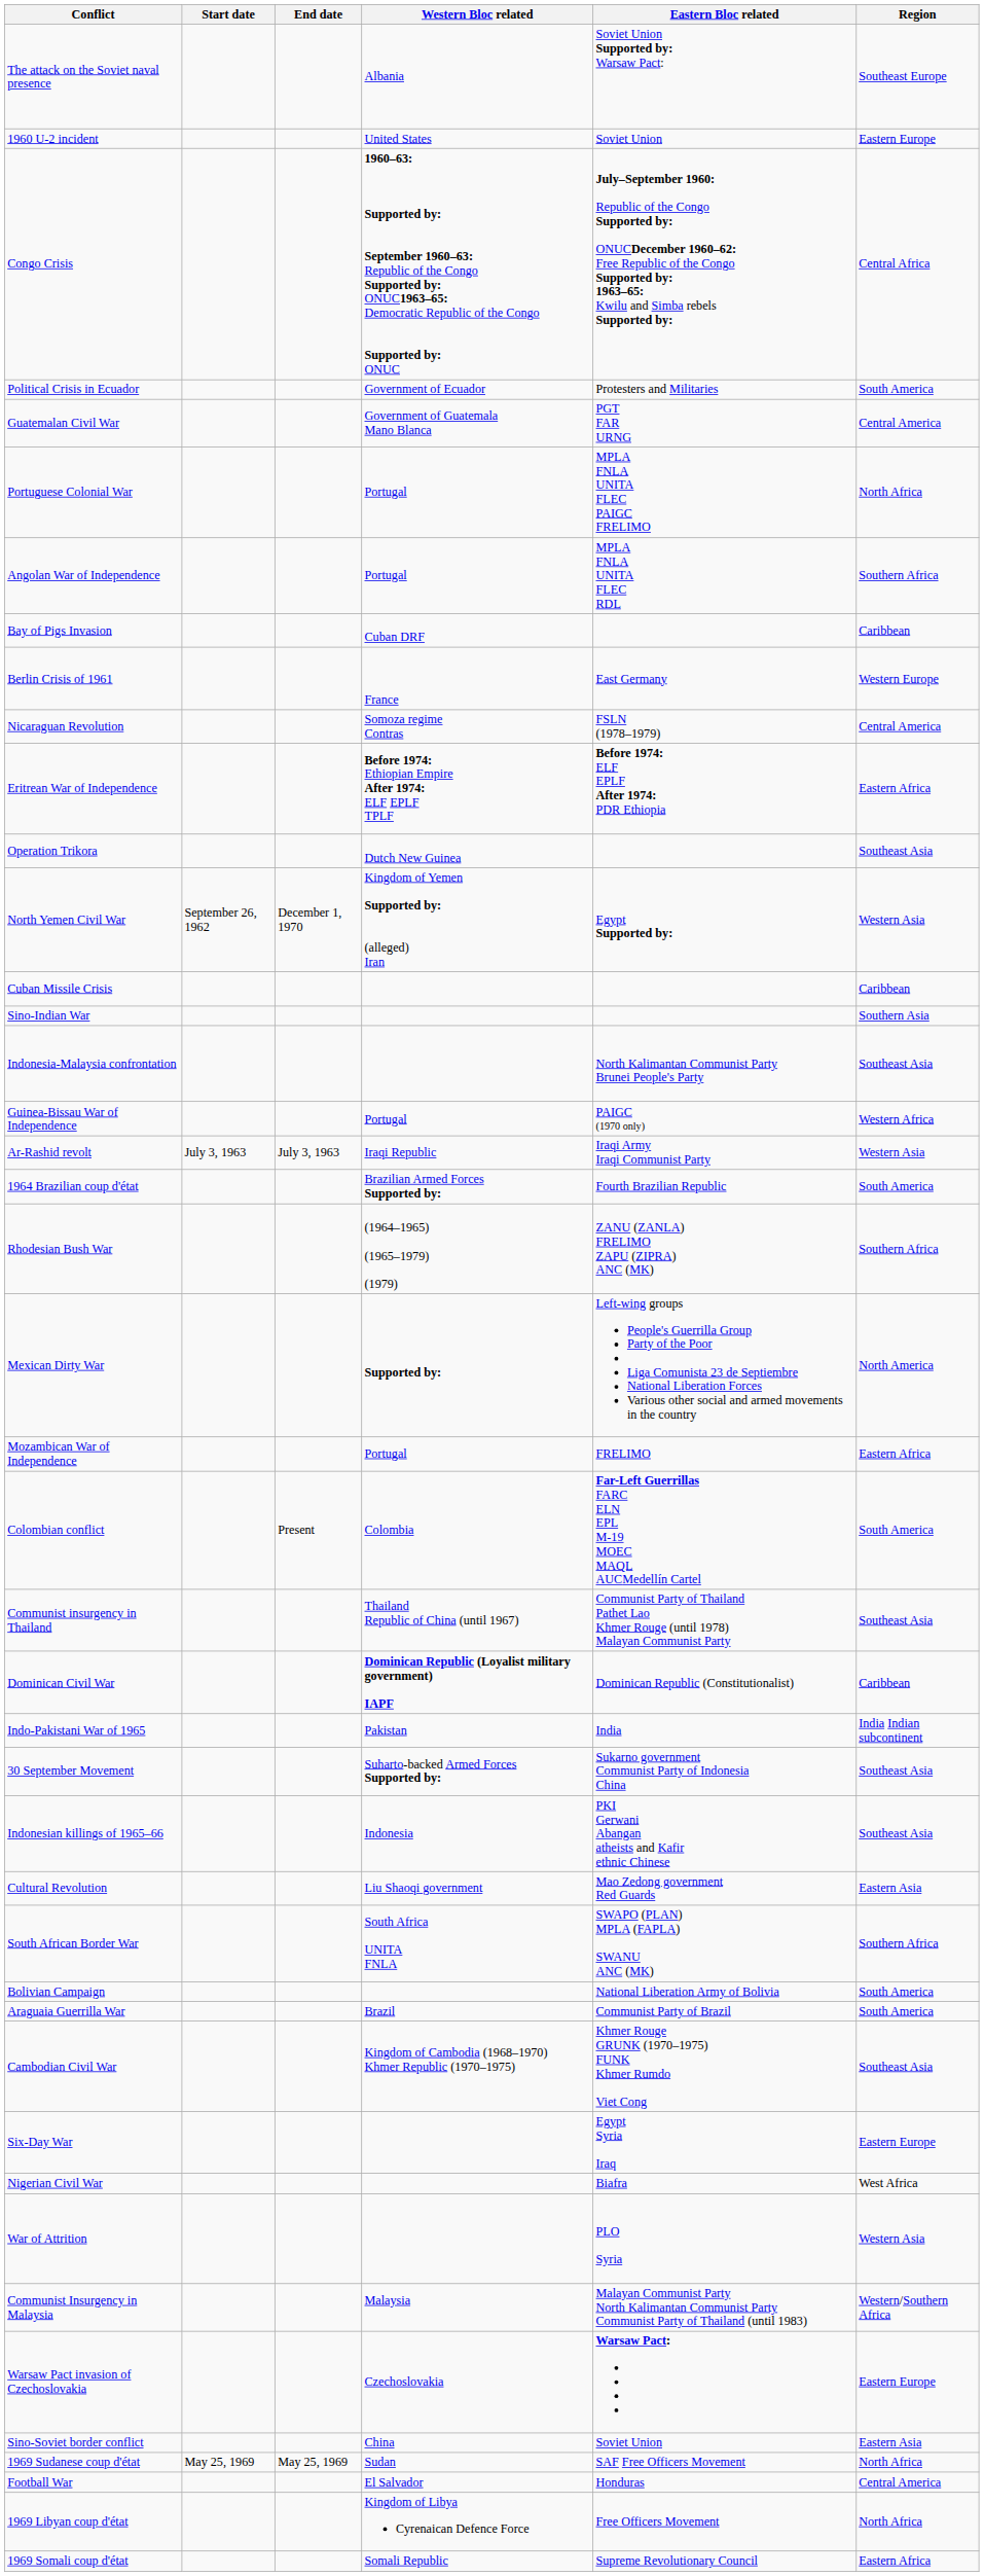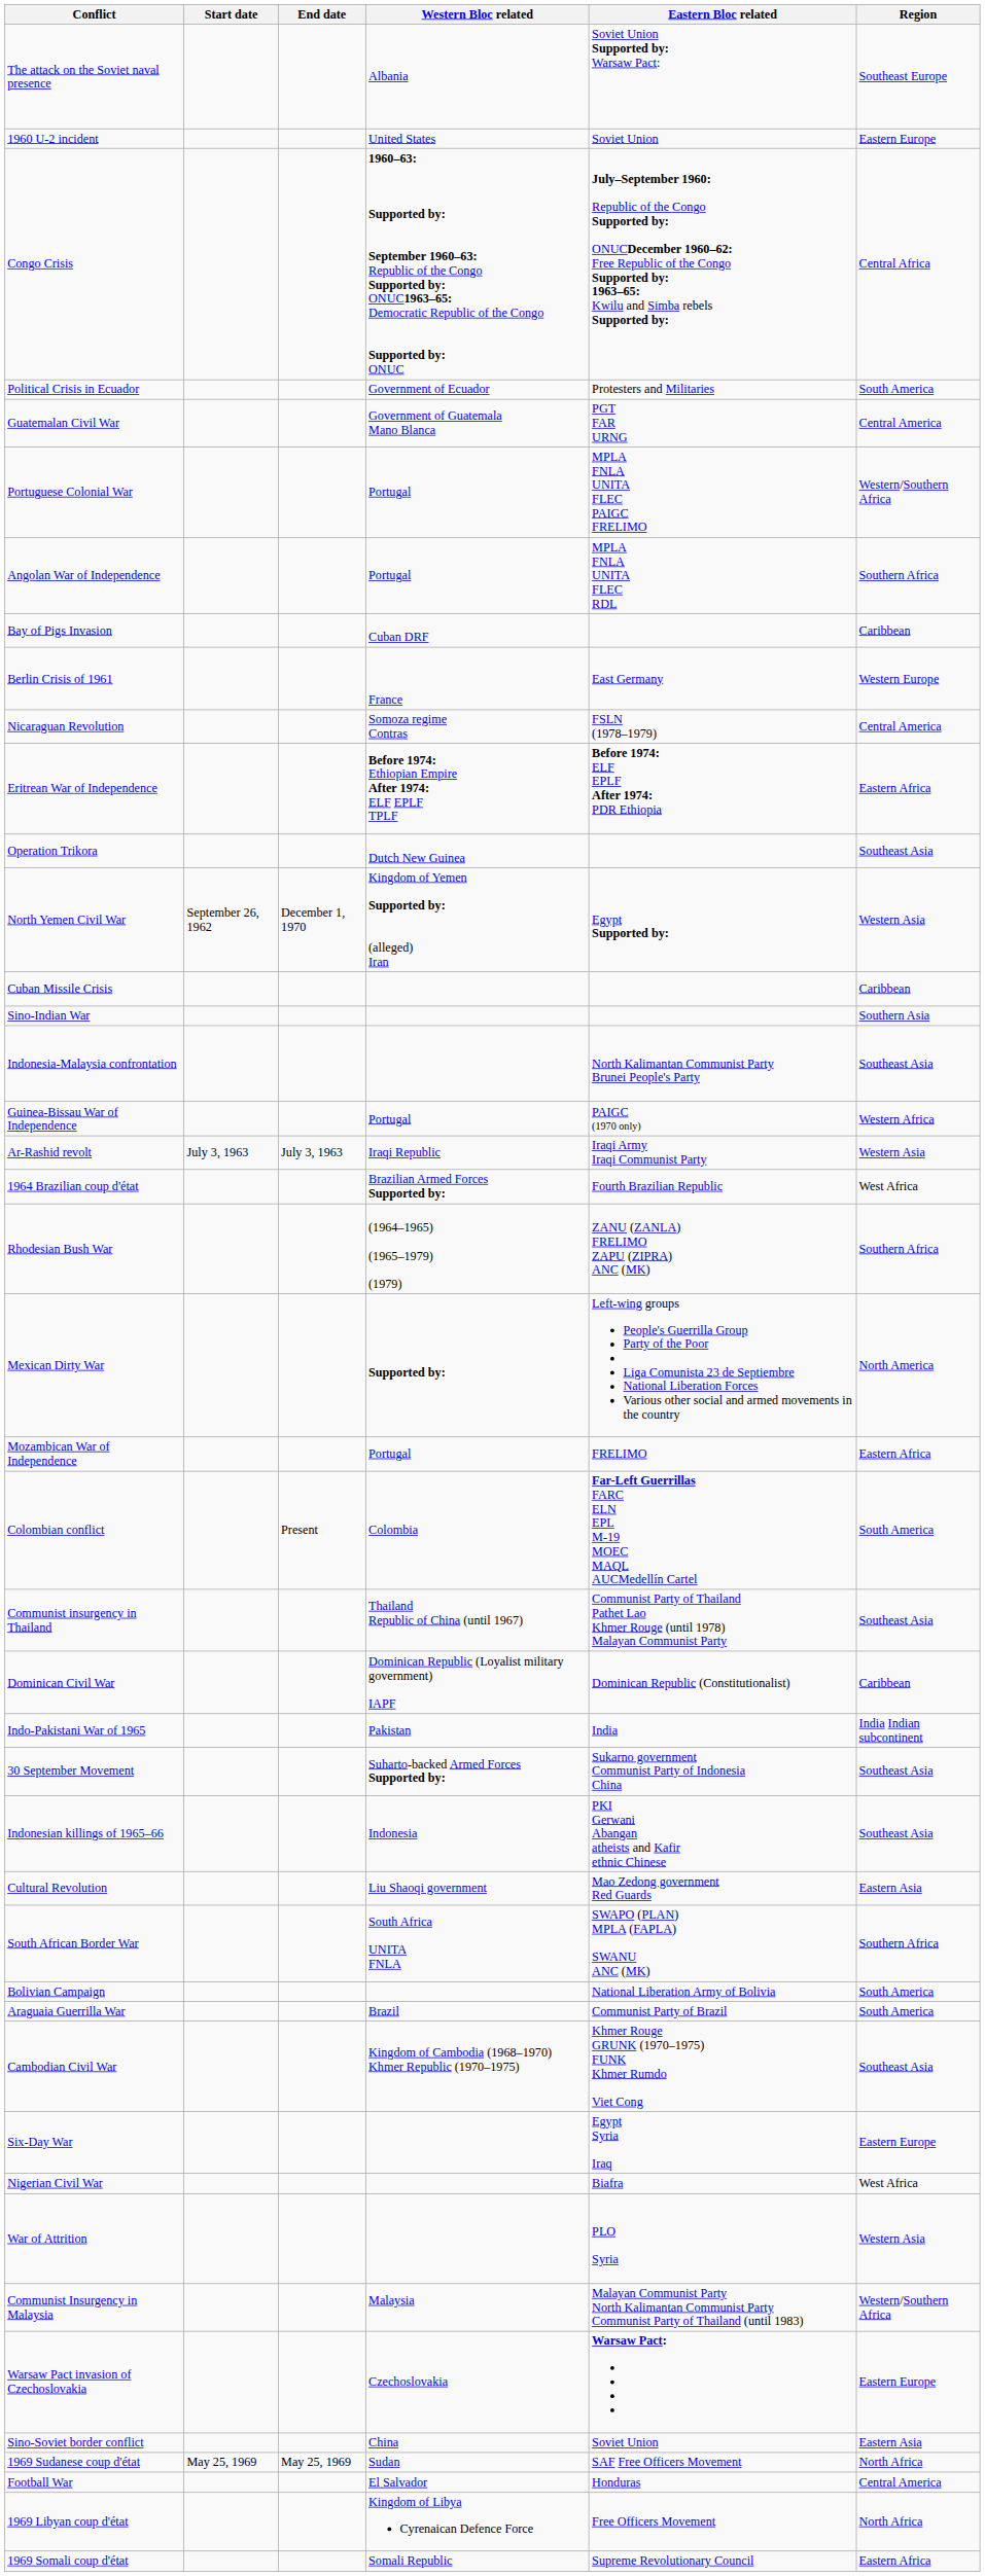Portuguese Colonial War | Region: North Africa -> Western/Southern Africa
1964 Brazilian coup d'état | Region: South America -> West Africa
Dominican Civil War | Western Bloc related: bold -> normal
